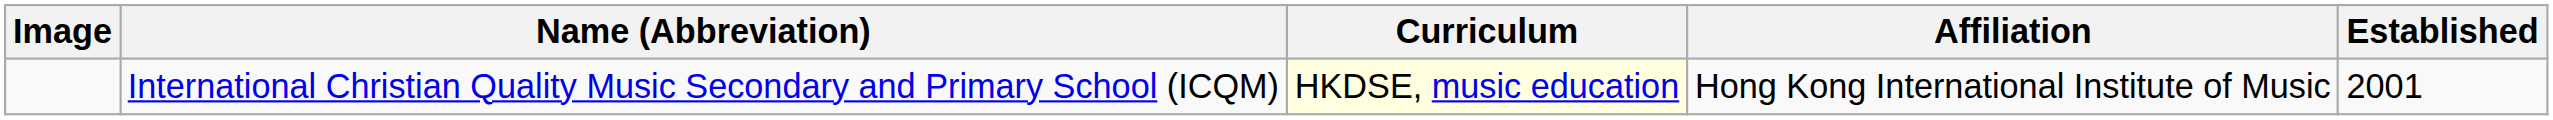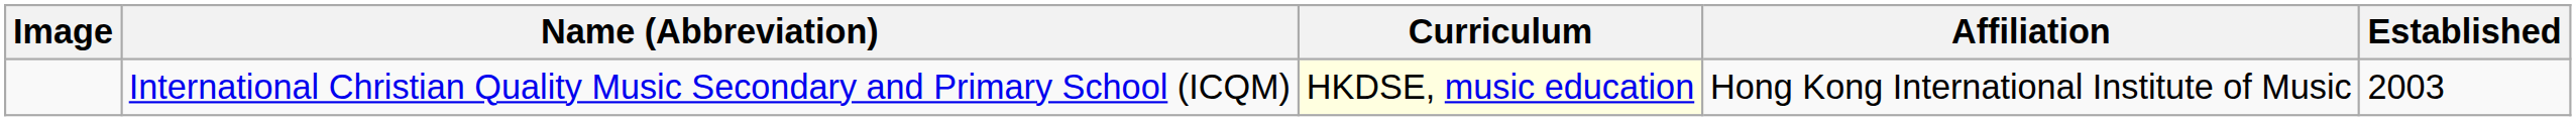row 2 | Established: 2001 -> 2003
